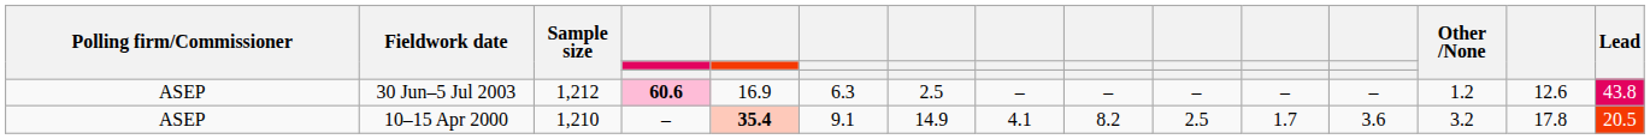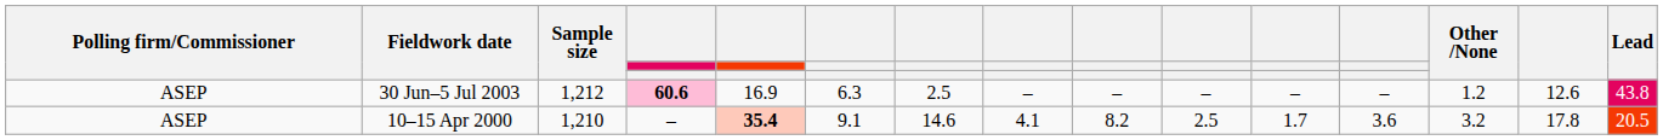10–15 Apr 2000 | column 7: 14.9 -> 14.6
